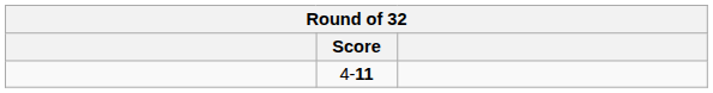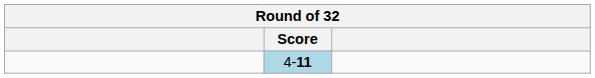row 3 | Score: no background -> lightblue background
